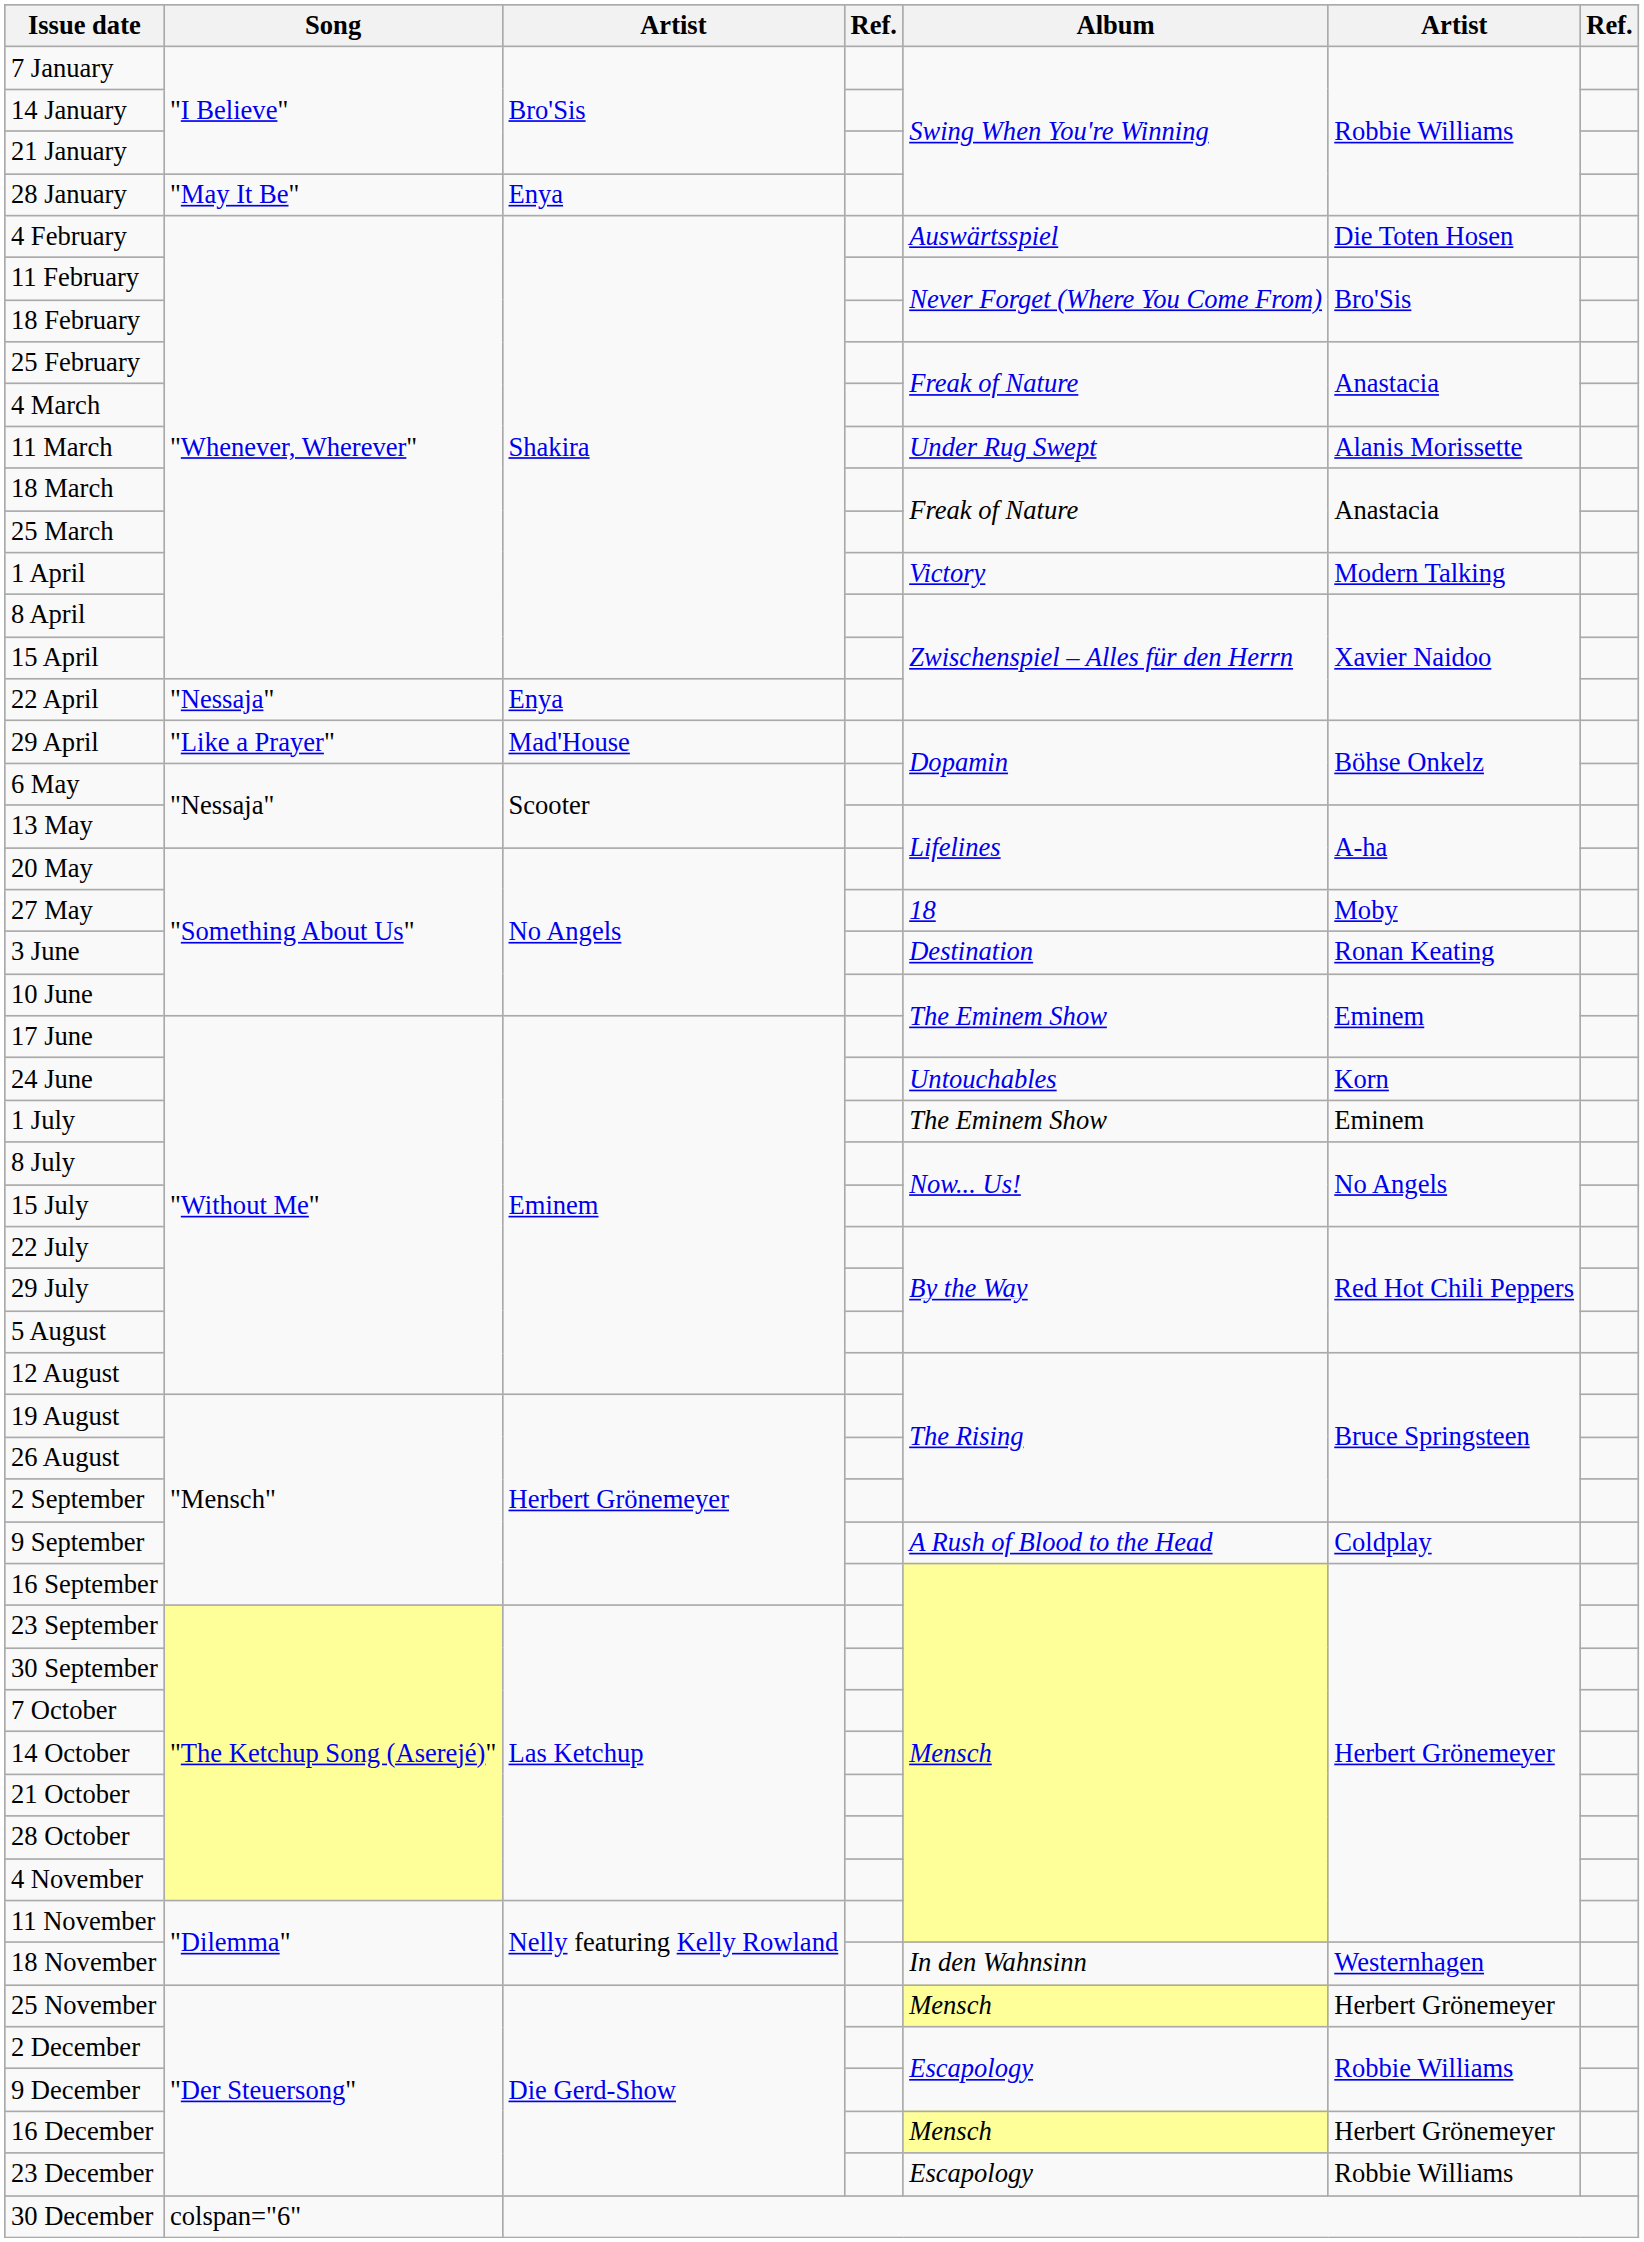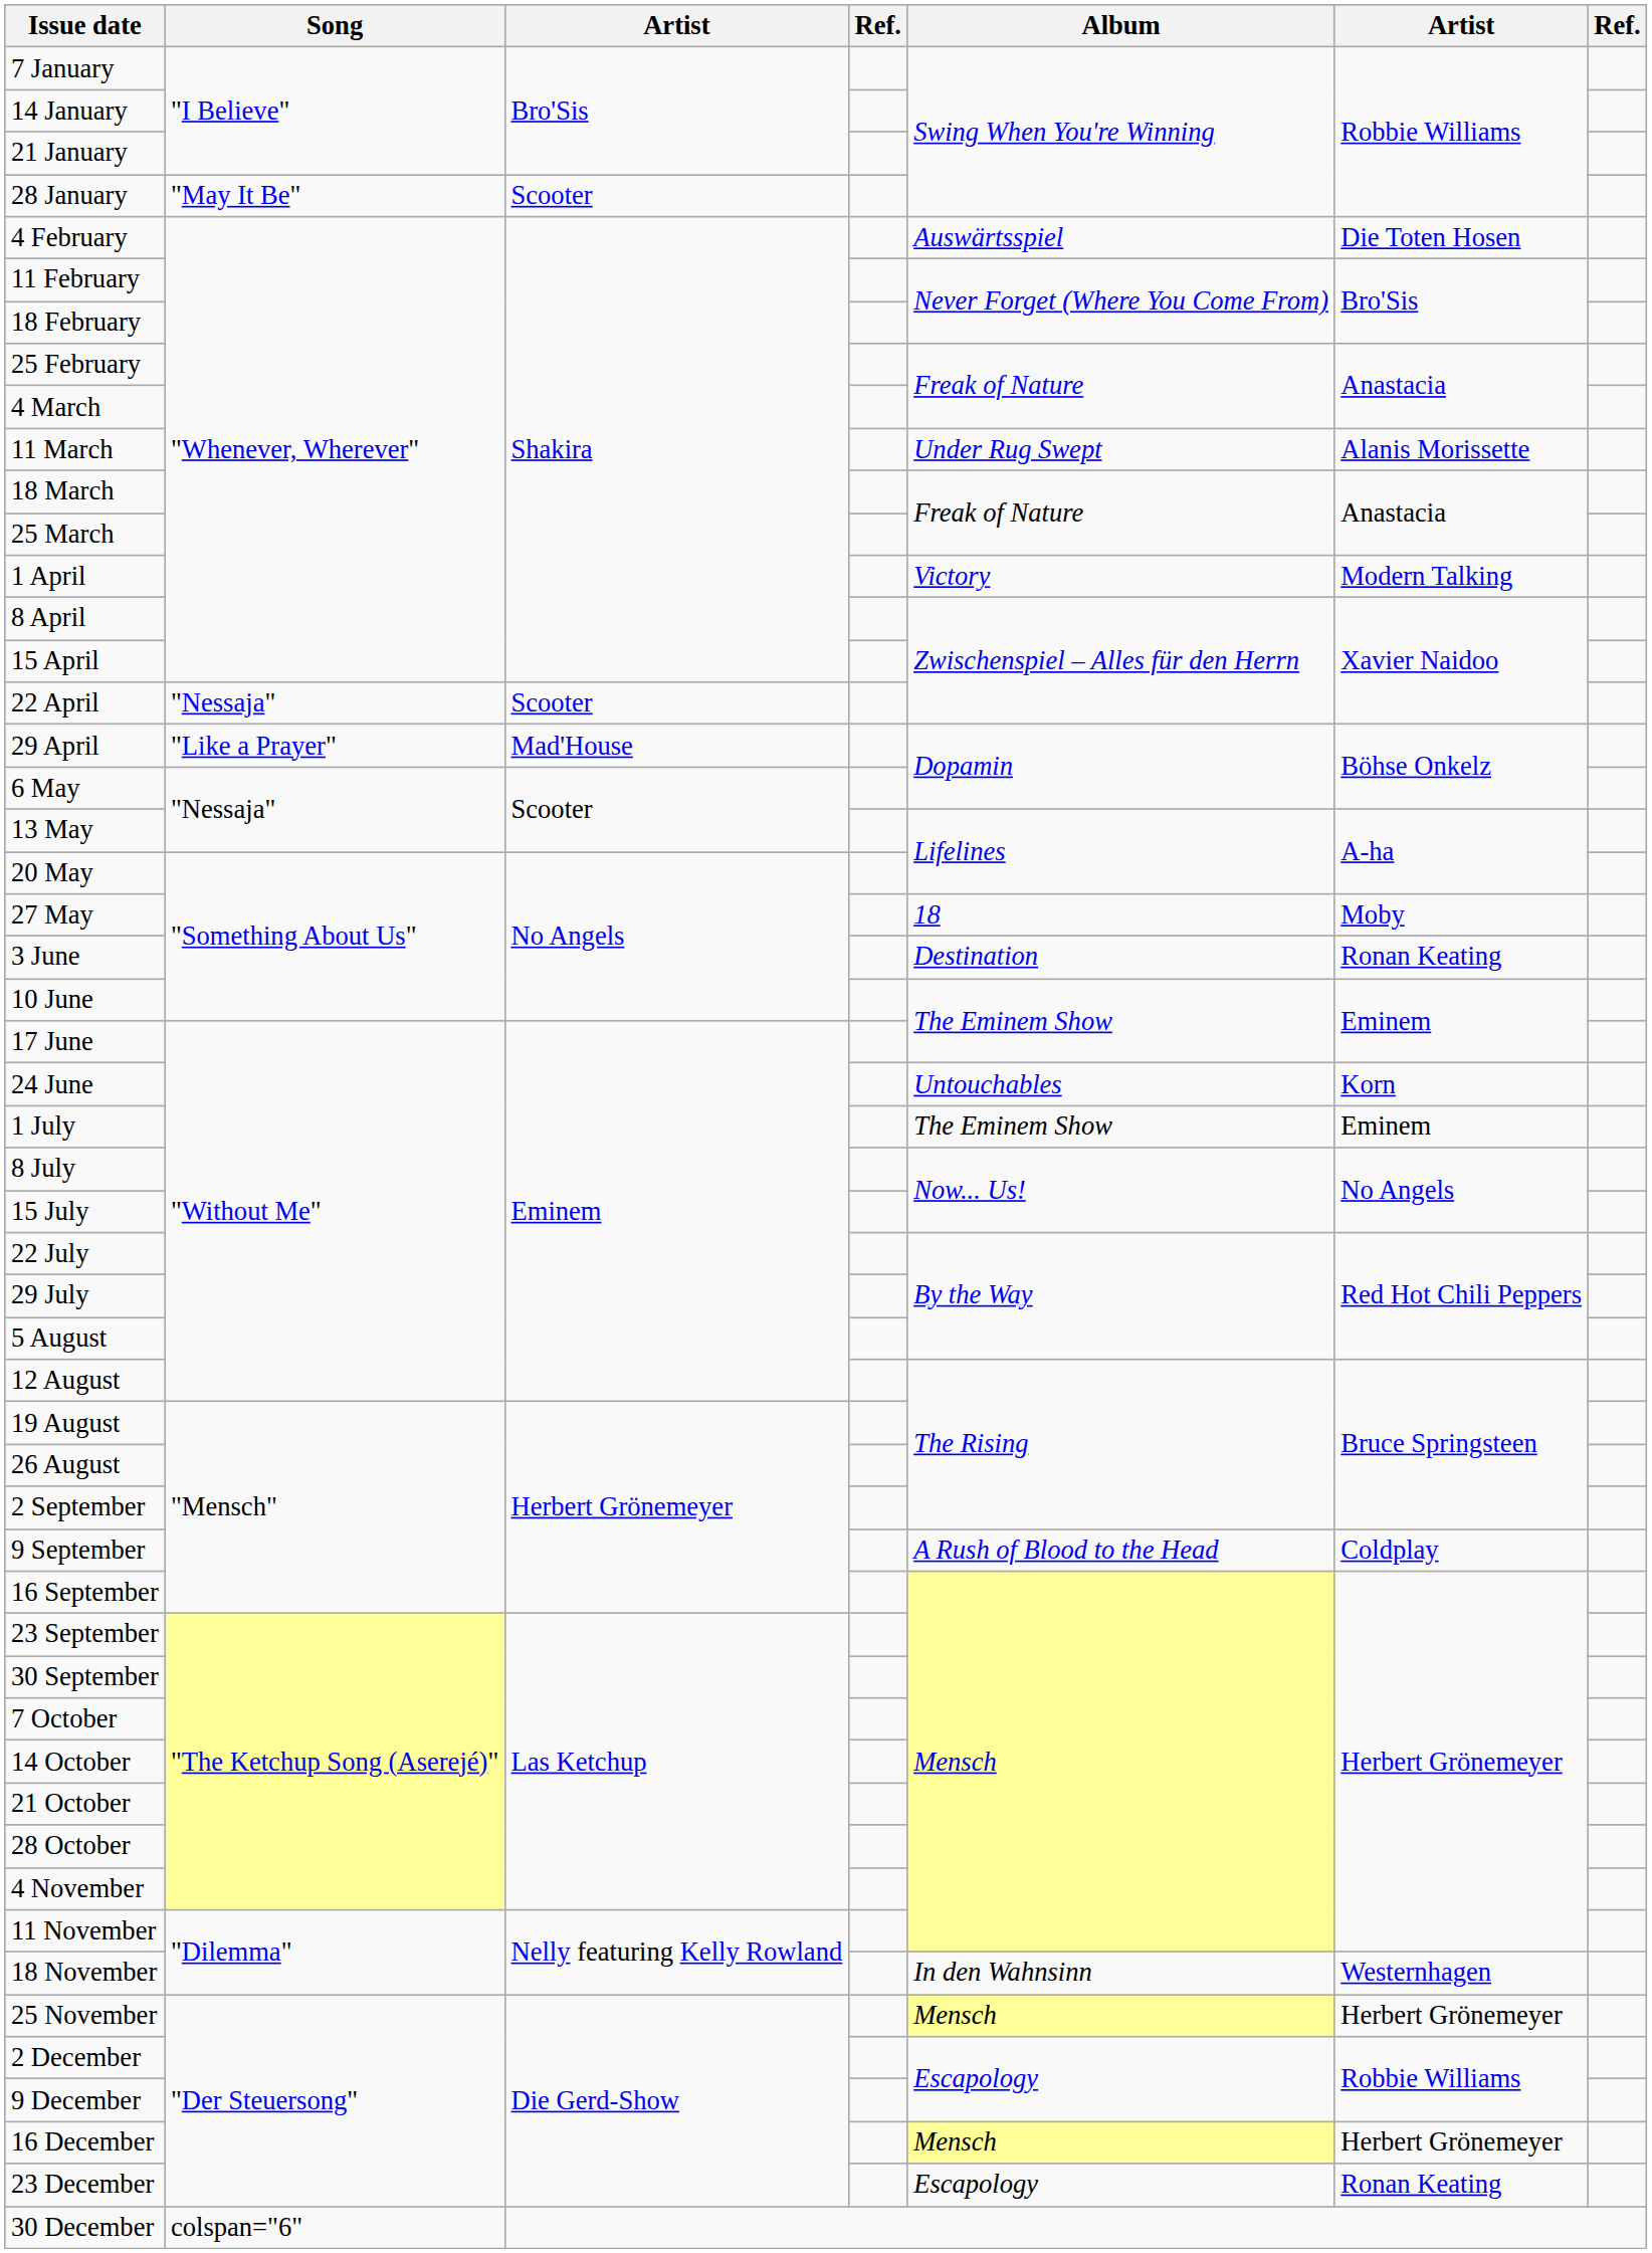28 January | column 3: Enya -> Scooter
22 April | column 3: Enya -> Scooter
23 December | column 6: Robbie Williams -> Ronan Keating
